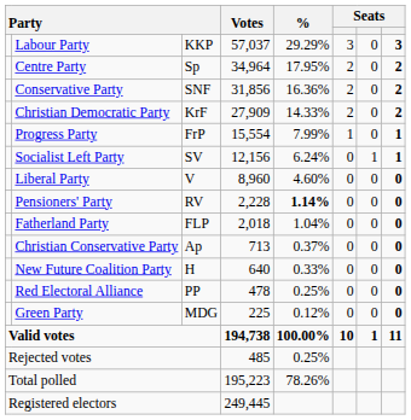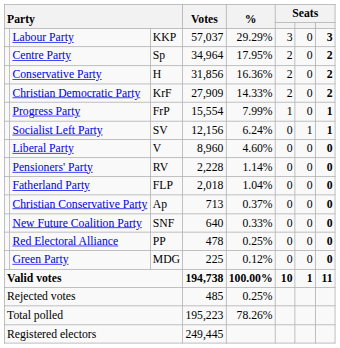Conservative Party | column 3: SNF -> H
Pensioners' Party | %: bold -> normal
New Future Coalition Party | column 3: H -> SNF
